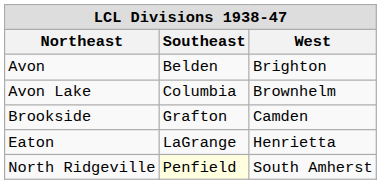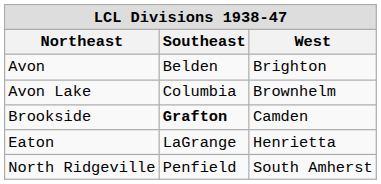Brookside | Southeast: normal -> bold
North Ridgeville | Southeast: lightyellow background -> no background
